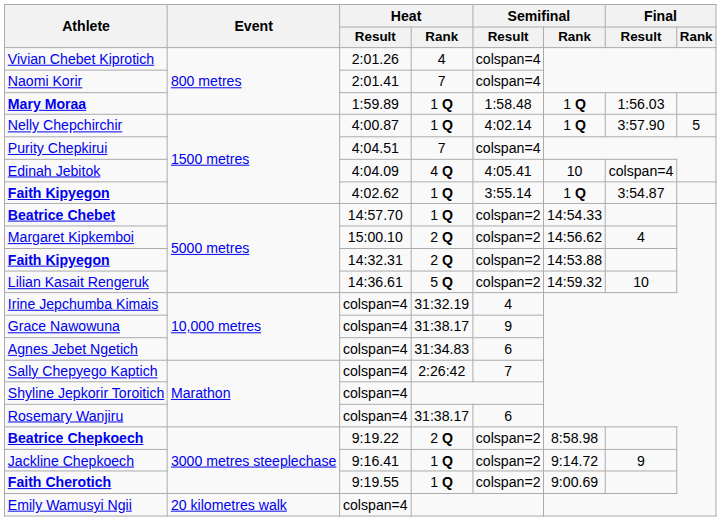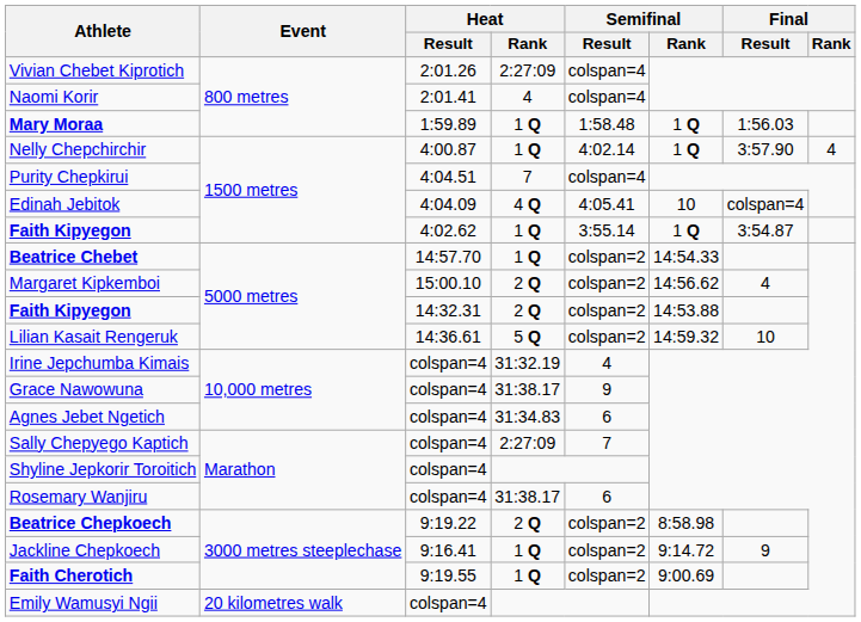Vivian Chebet Kiprotich | Heat / Rank: 4 -> 2:27:09
Naomi Korir | Heat / Rank: 7 -> 4
Nelly Chepchirchir | Final / Rank: 5 -> 4
Sally Chepyego Kaptich | Heat / Rank: 2:26:42 -> 2:27:09
